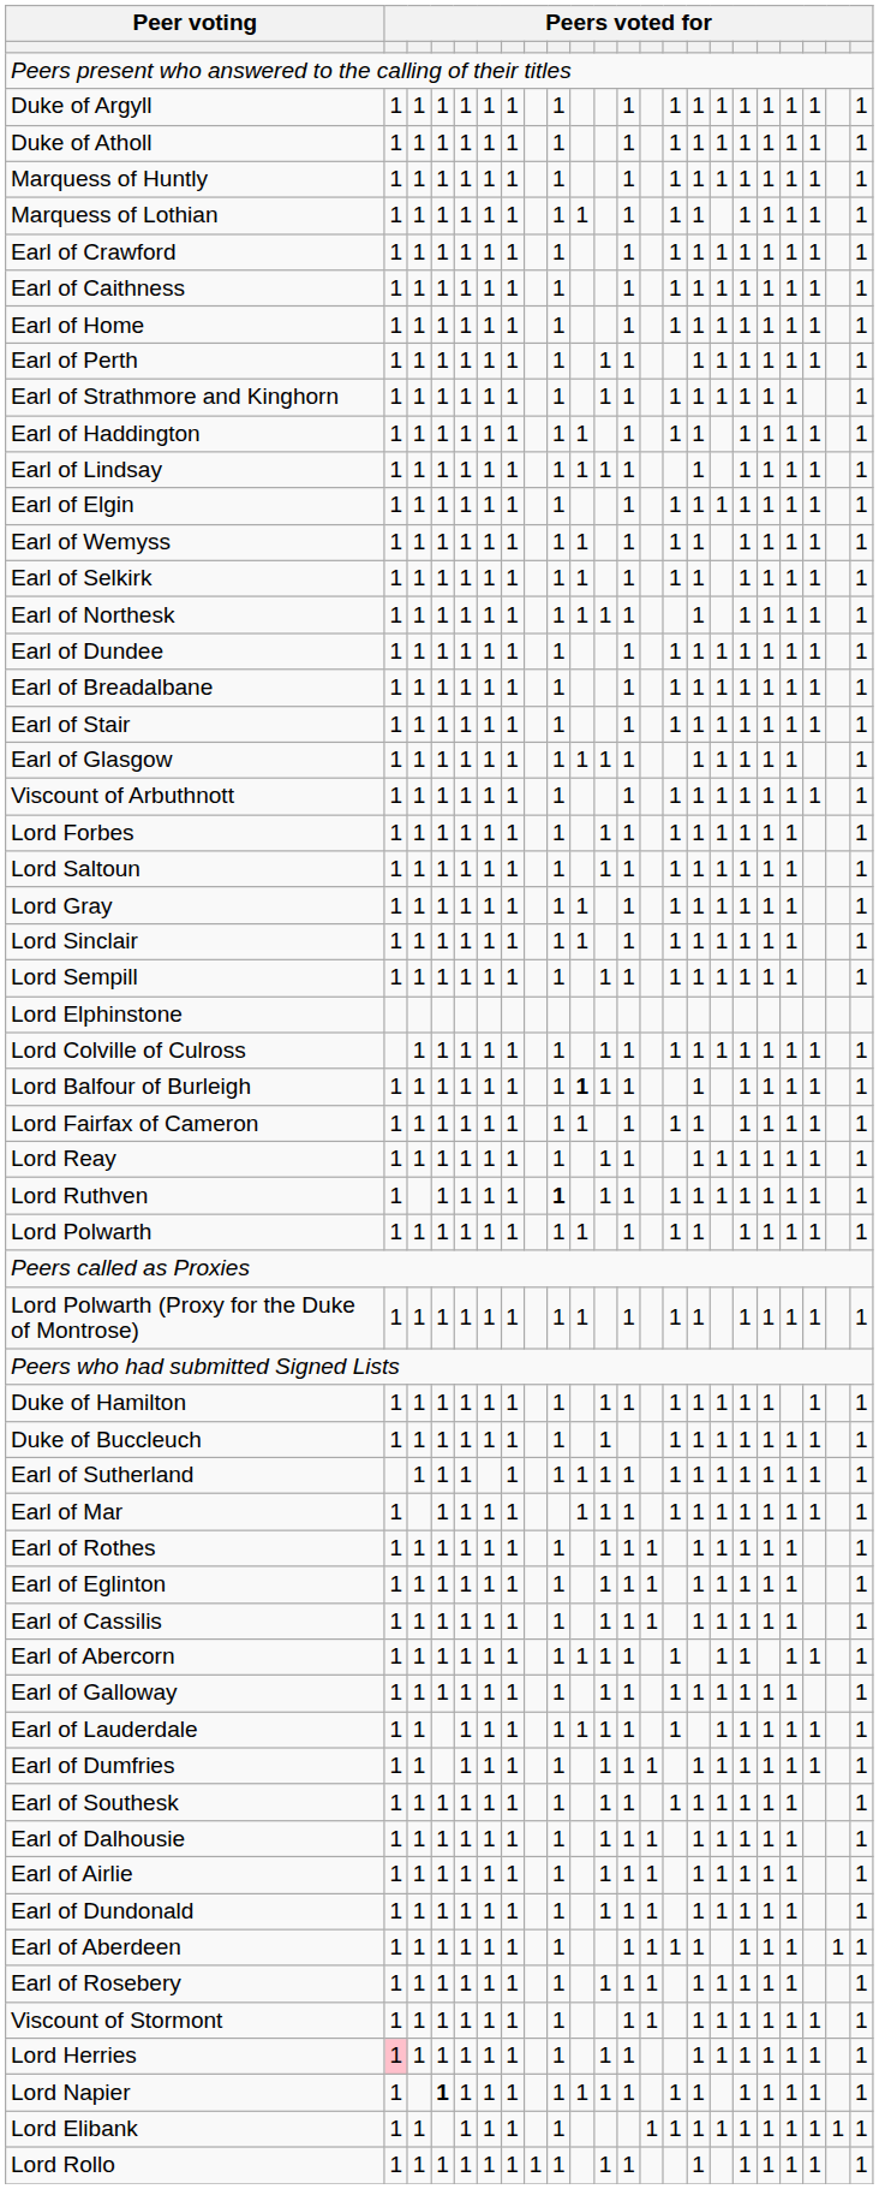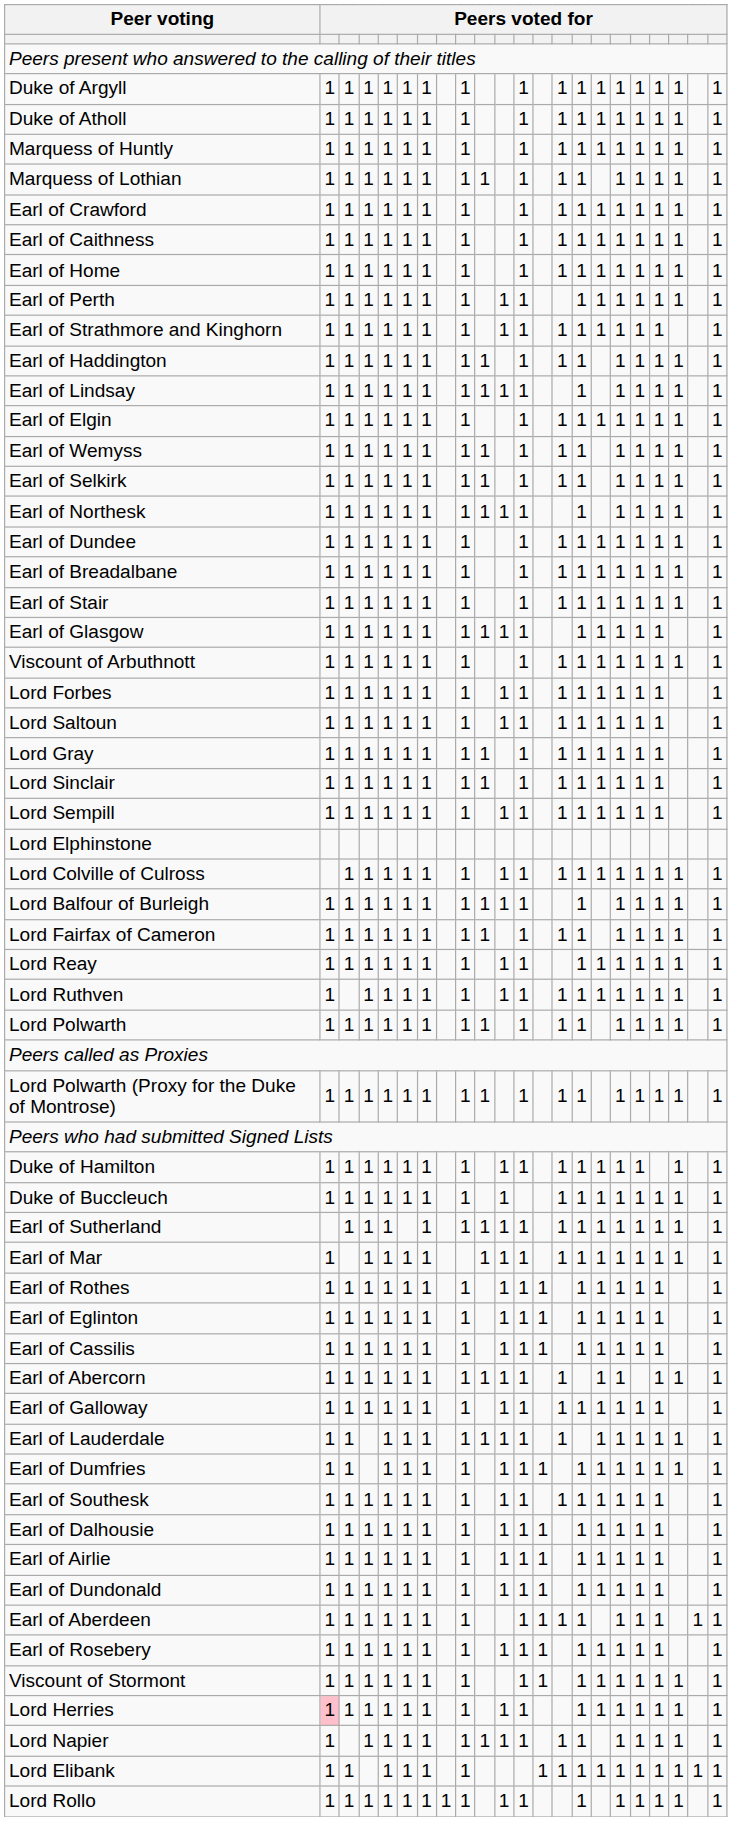Lord Balfour of Burleigh | column 10: bold -> normal
Lord Ruthven | column 9: bold -> normal
Lord Napier | column 4: bold -> normal
